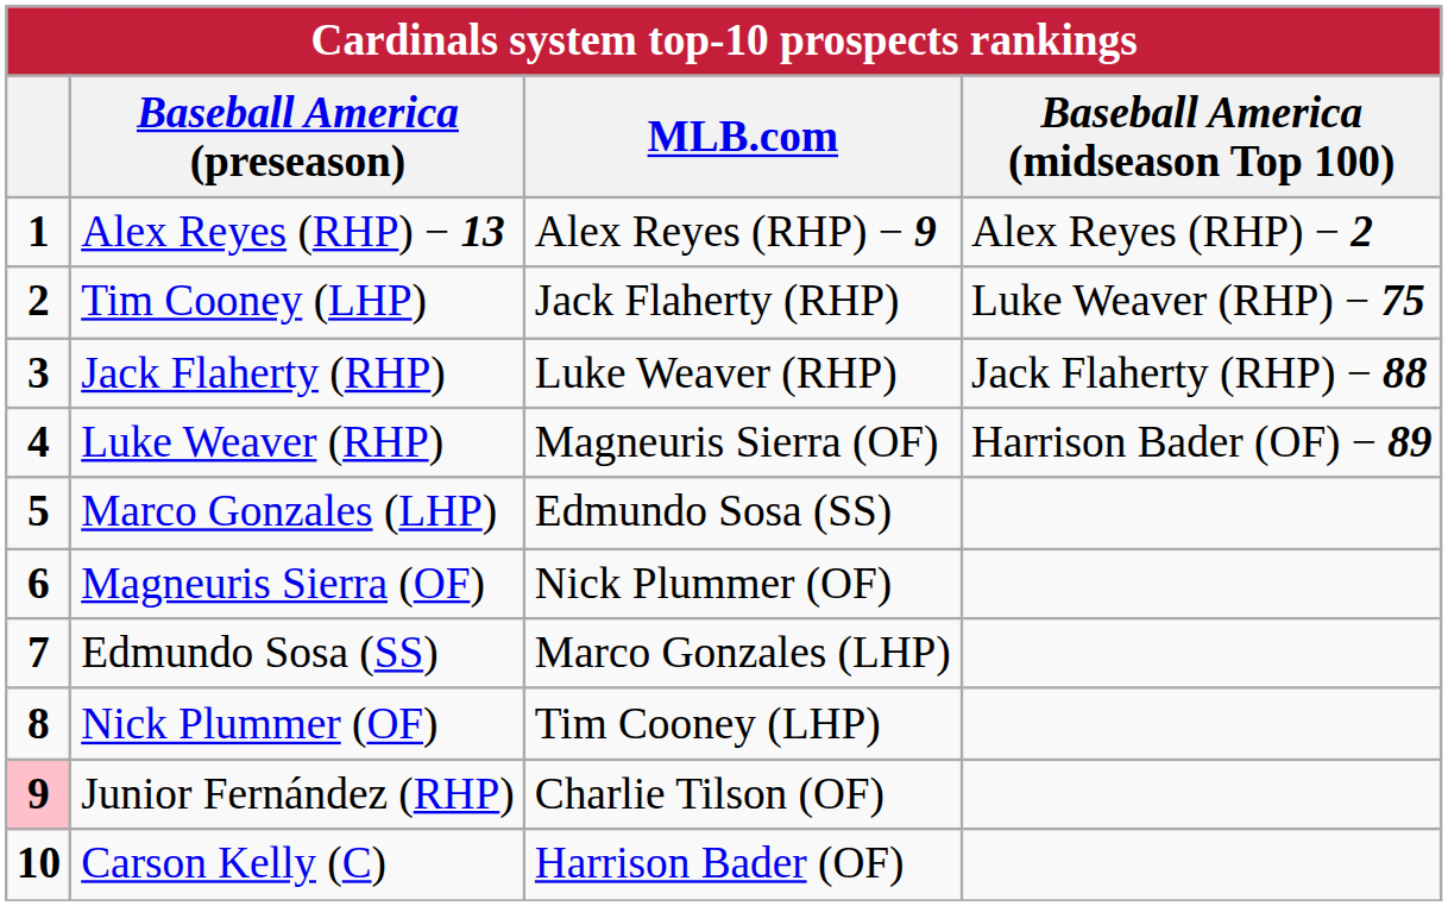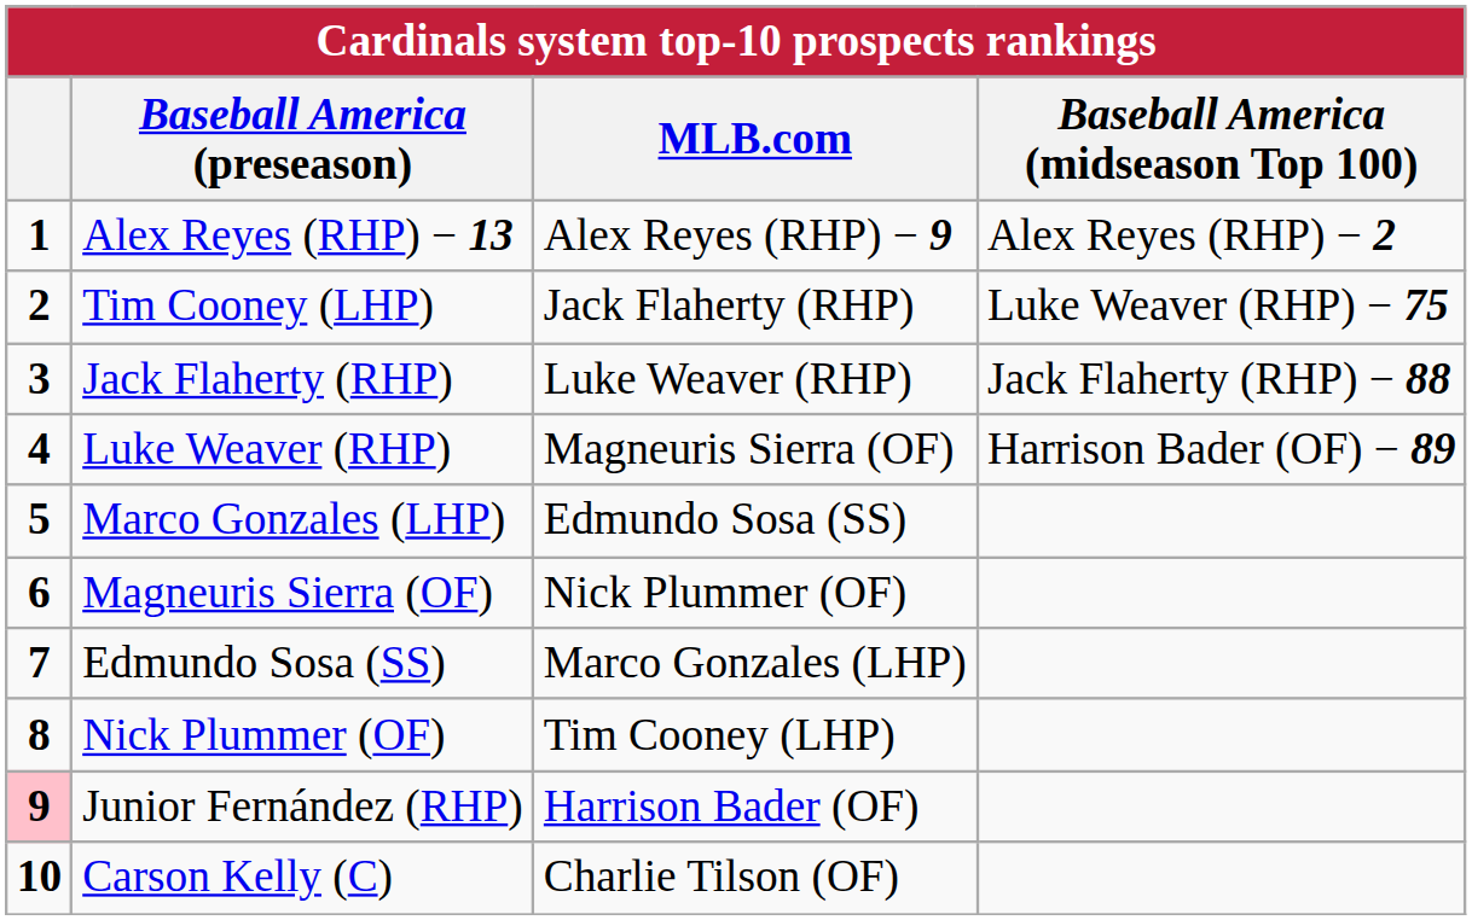Junior Fernández (RHP) | MLB.com: Charlie Tilson (OF) -> Harrison Bader (OF)
Carson Kelly (C) | MLB.com: Harrison Bader (OF) -> Charlie Tilson (OF)
